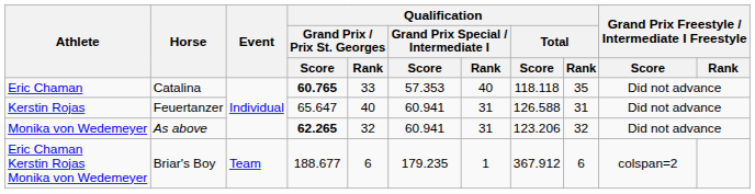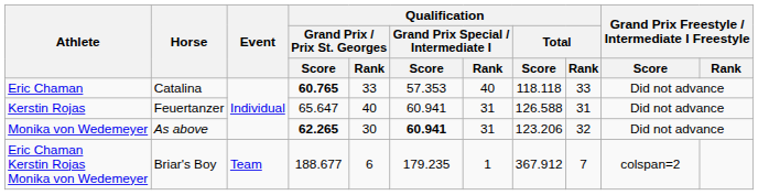Eric Chaman | Qualification / Total / Rank: 35 -> 33
Monika von Wedemeyer | Qualification / Grand Prix / Prix St. Georges / Rank: 32 -> 30
Monika von Wedemeyer | Qualification / Grand Prix Special / Intermediate I / Score: normal -> bold
Eric Chaman Kerstin Rojas Monika von Wedemeyer | Qualification / Total / Rank: 6 -> 7
